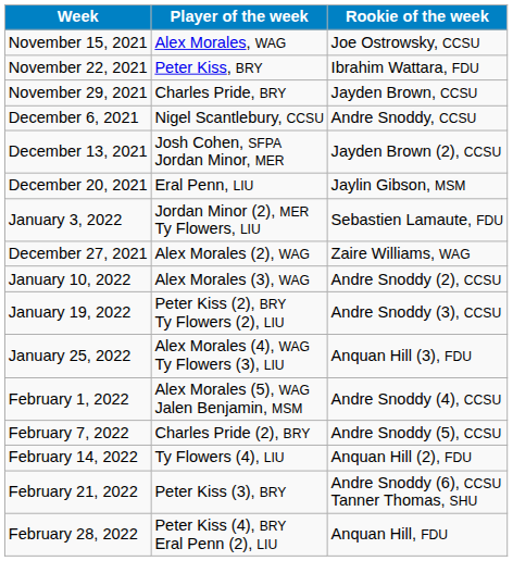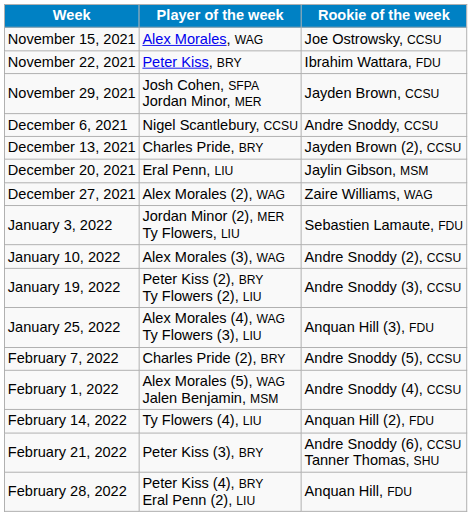November 29, 2021 | Player of the week: Charles Pride, BRY -> Josh Cohen, SFPA Jordan Minor, MER
December 13, 2021 | Player of the week: Josh Cohen, SFPA Jordan Minor, MER -> Charles Pride, BRY
rows swapped: December 27, 2021 <-> January 3, 2022
rows swapped: February 1, 2022 <-> February 7, 2022
